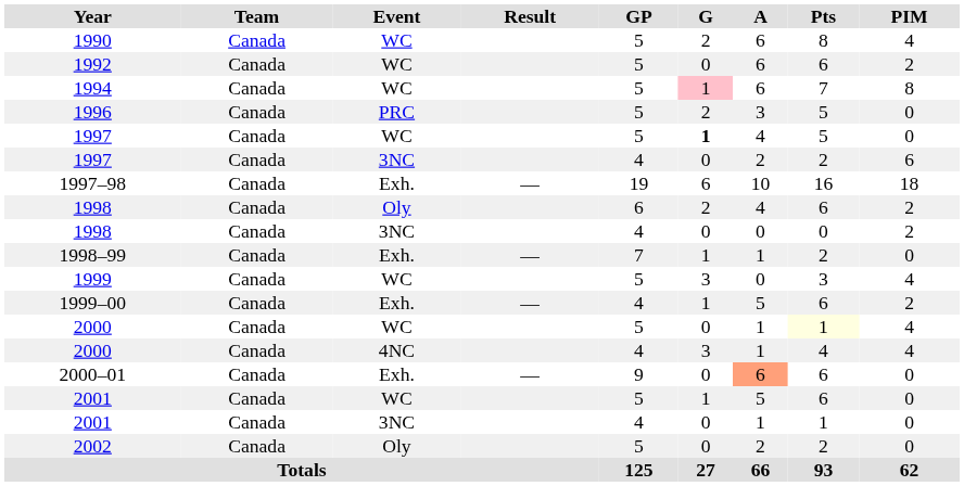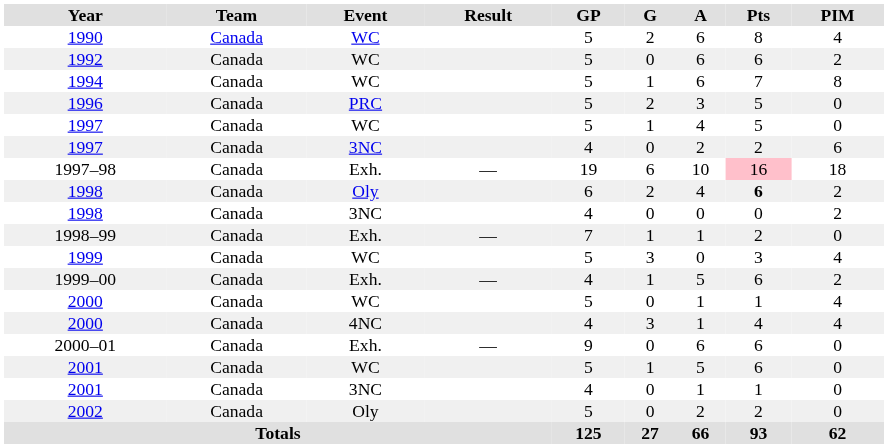1994 | G: pink background -> no background
1997 / WC | G: bold -> normal
1997–98 | Pts: no background -> pink background
1998 / Oly | Pts: normal -> bold
2000 / WC | Pts: lightyellow background -> no background
2000–01 | A: lightsalmon background -> no background
